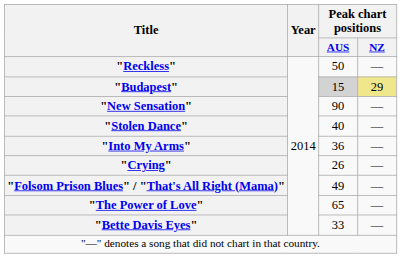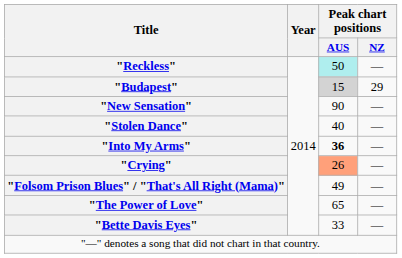"Reckless" | Peak chart positions / AUS: no background -> paleturquoise background
"Budapest" | Peak chart positions / NZ: khaki background -> no background
"Into My Arms" | Peak chart positions / AUS: normal -> bold
"Crying" | Peak chart positions / AUS: no background -> lightsalmon background
